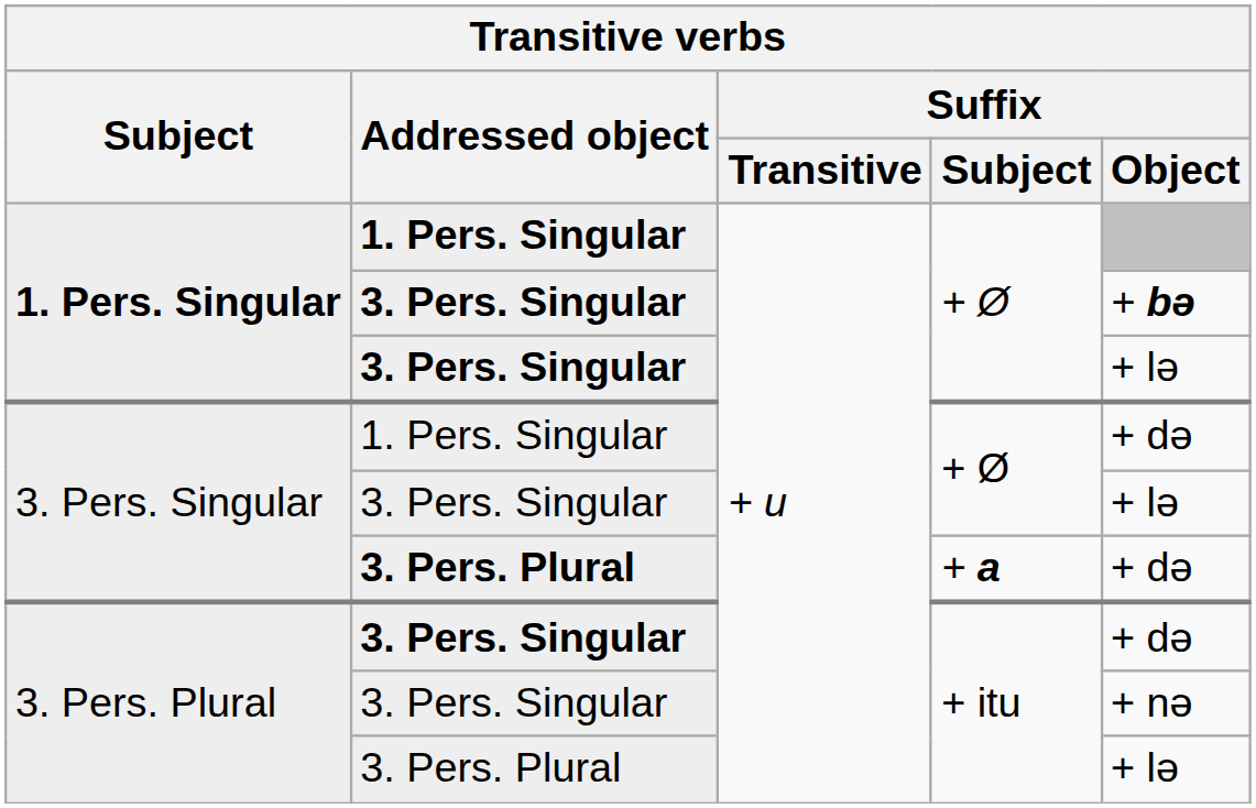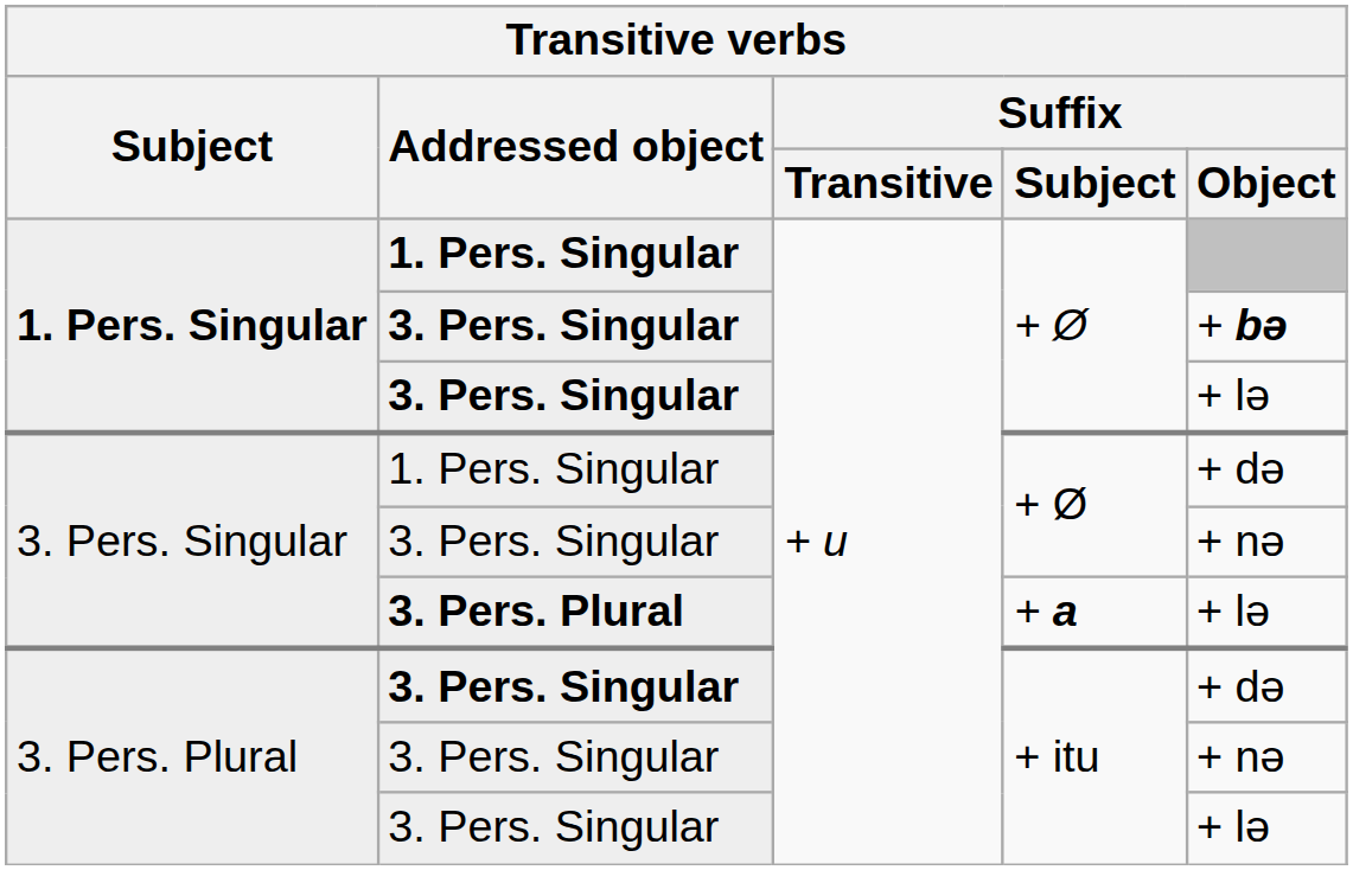row 8 | Suffix / Object: + lə -> + nə
row 9 | Suffix / Object: + də -> + lə
row 12 | Addressed object: 3. Pers. Plural -> 3. Pers. Singular
